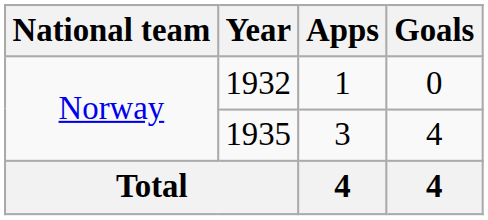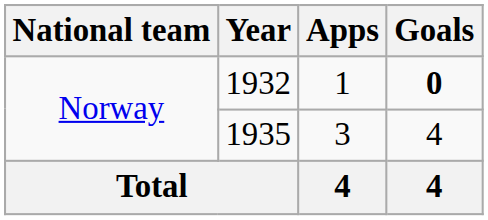1932 | Goals: normal -> bold
